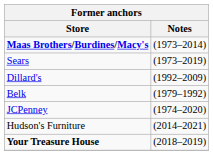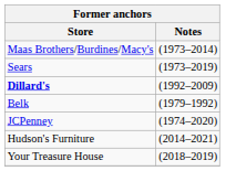Maas Brothers/Burdines/Macy's | Store: bold -> normal
Dillard's | Store: normal -> bold
Your Treasure House | Store: bold -> normal
